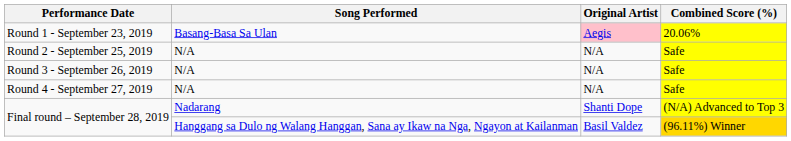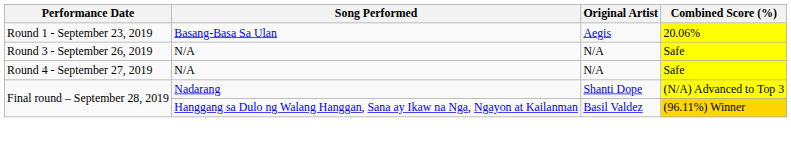Round 1 - September 23, 2019 | Original Artist: pink background -> no background
- row: Round 2 - September 25, 2019 | N/A | N/A | Safe
